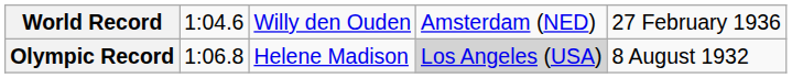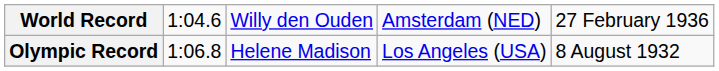Olympic Record | column 4: lightgrey background -> no background
